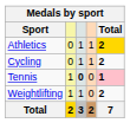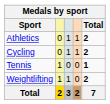Athletics | Total: gold background -> no background
Tennis | column 3: bold -> normal
Tennis | Total: pink background -> no background
